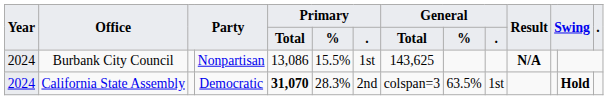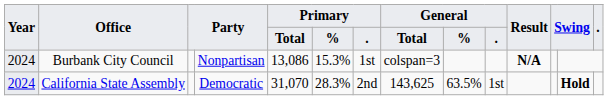Burbank City Council | Primary / %: 15.5% -> 15.3%
Burbank City Council | General / Total: 143,625 -> colspan=3
California State Assembly | Primary / Total: bold -> normal
California State Assembly | General / Total: colspan=3 -> 143,625
